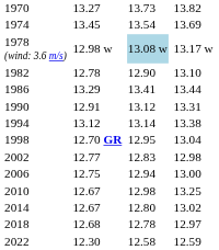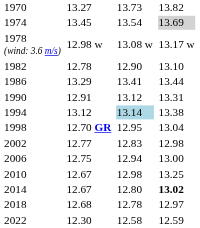1974 | column 4: no background -> lightgrey background
1978 (wind: 3.6 m/s) | column 3: lightblue background -> no background
1994 | column 3: no background -> lightblue background
2014 | column 4: normal -> bold
